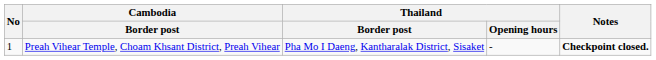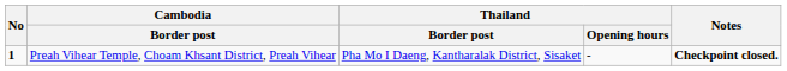Preah Vihear Temple, Choam Khsant District, Preah Vihear | No: normal -> bold
